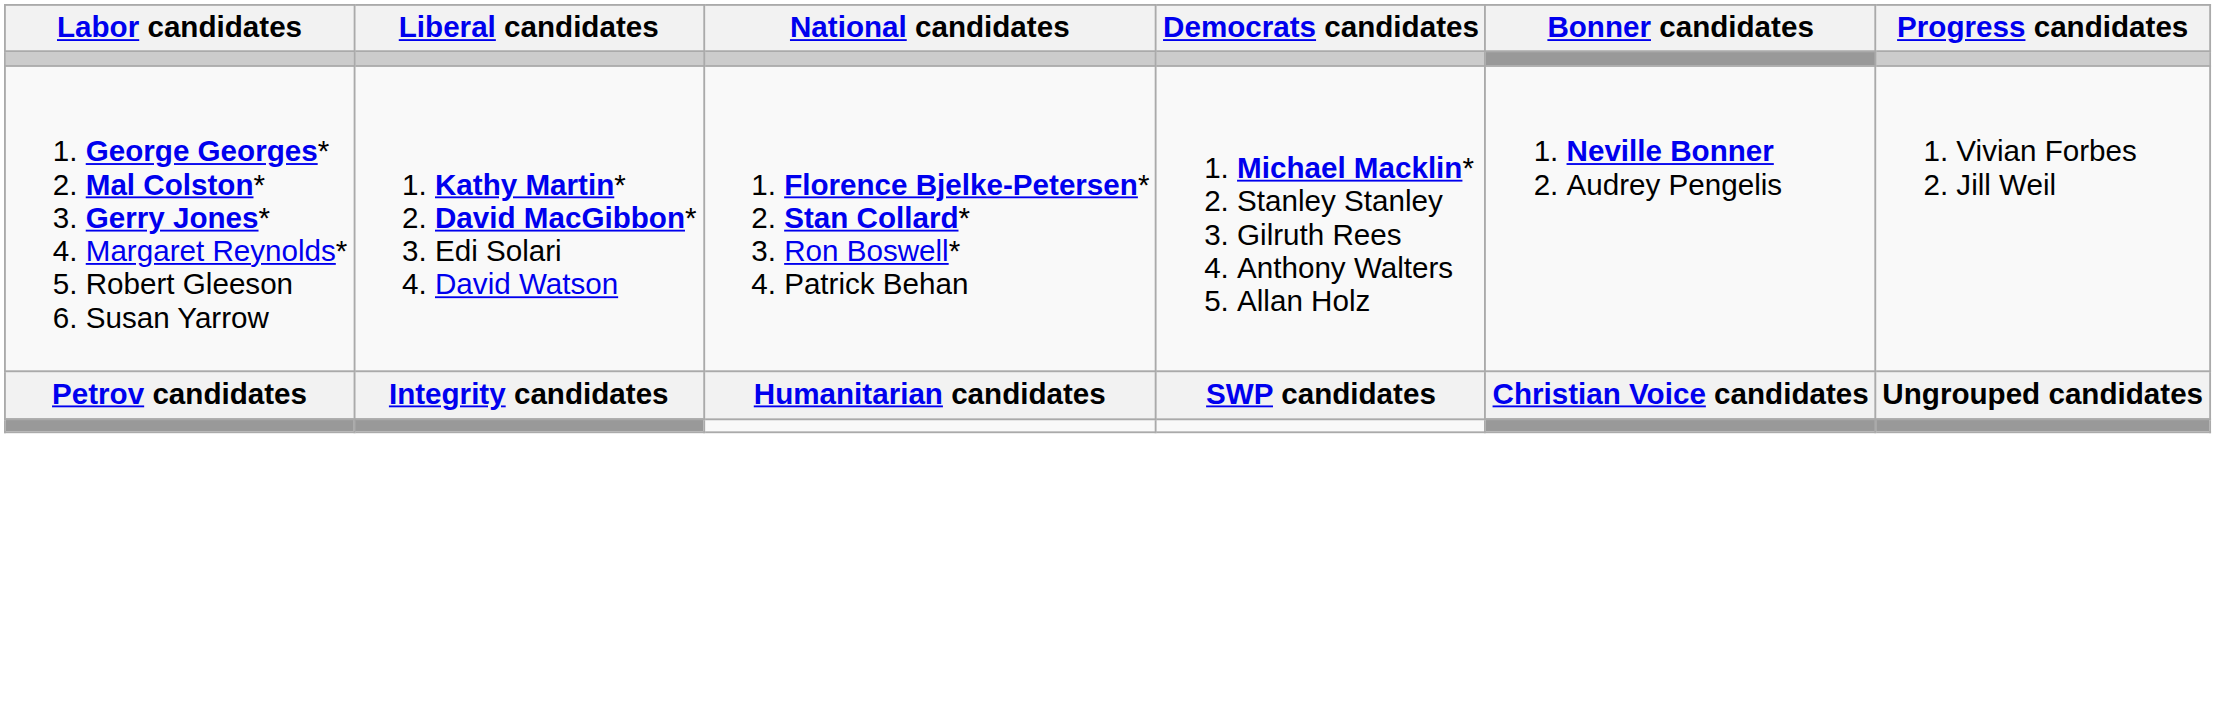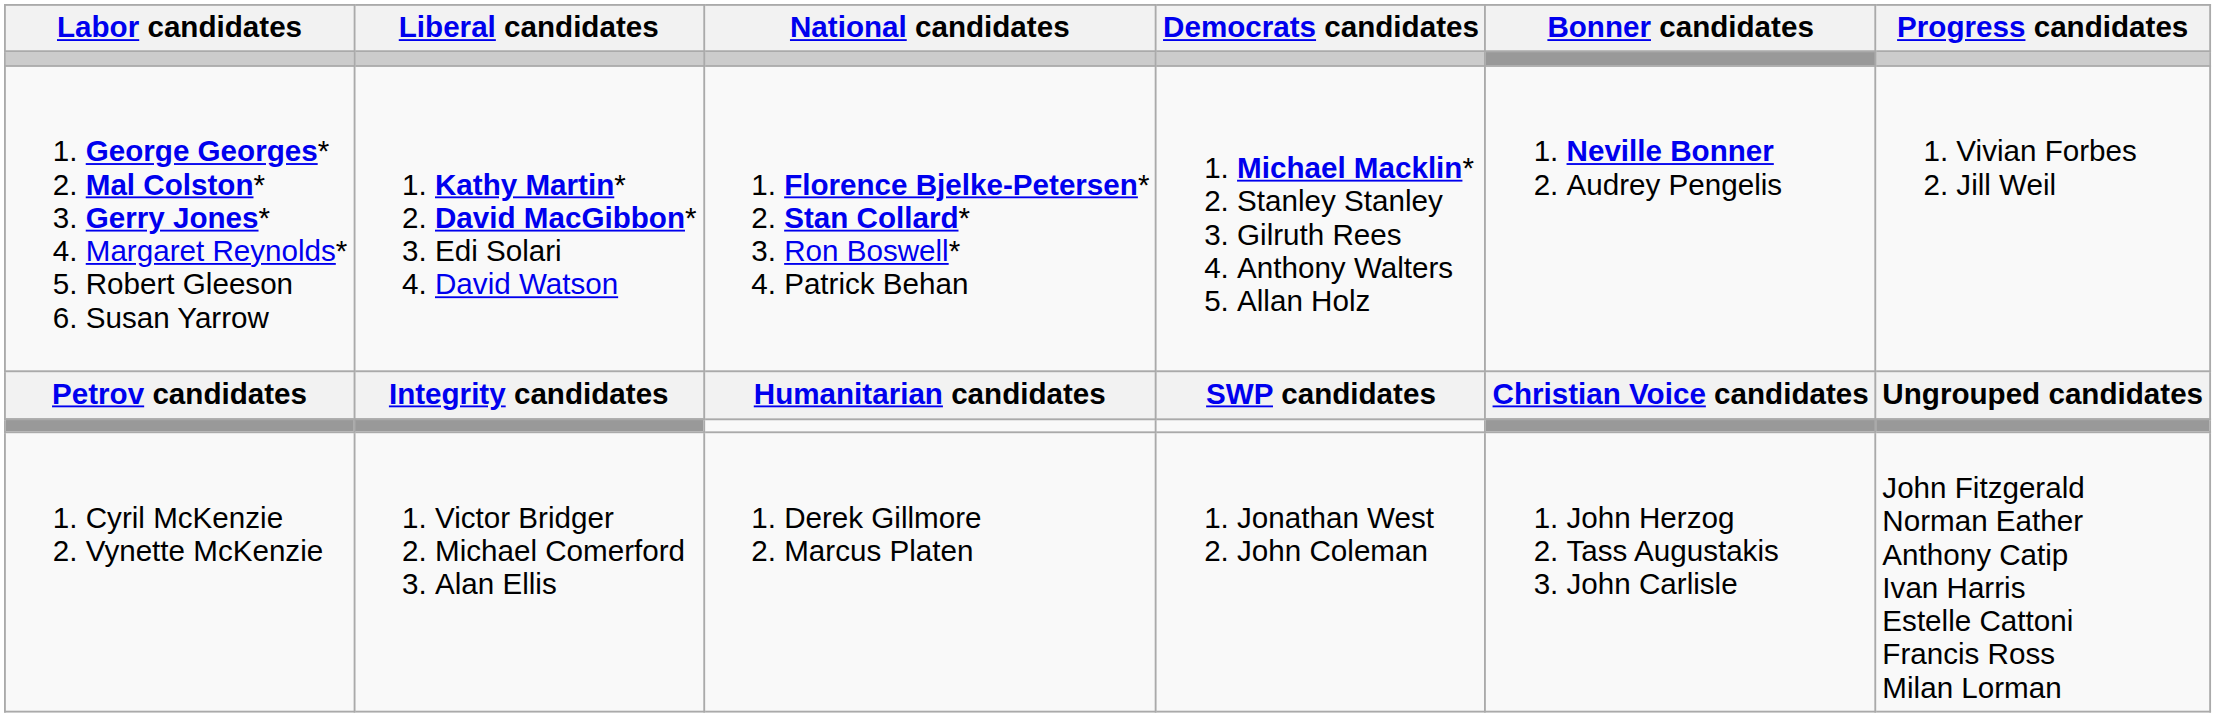+ row: Cyril McKenzie Vynette McKenzie | Victor Bridger Michael Comerford Alan Ellis | Derek Gillmore Marcus Platen | Jonathan West John Coleman | John Herzog Tass Augustakis John Carlisle | John Fitzgerald Norman Eather Anthony Catip Ivan Harris Estelle Cattoni Francis Ross Milan Lorman
